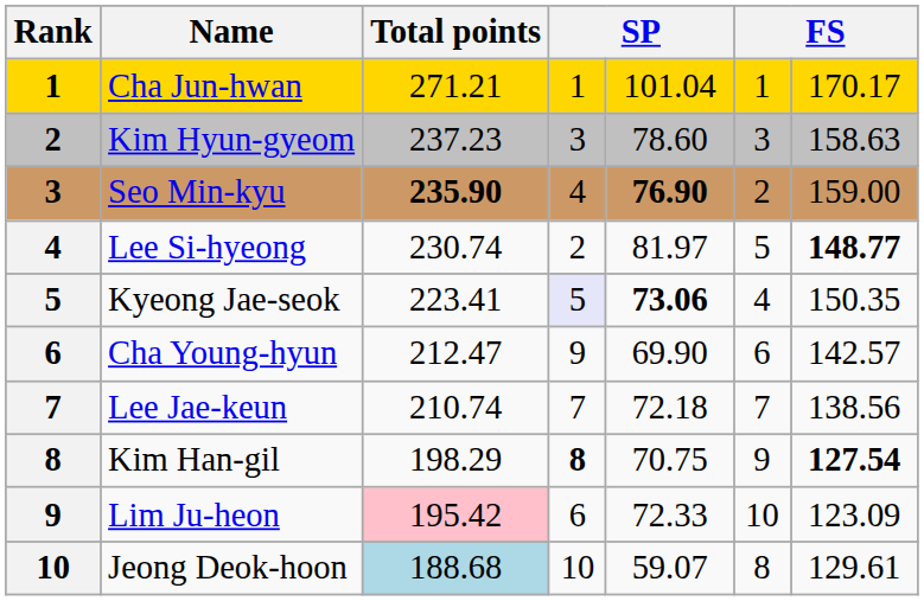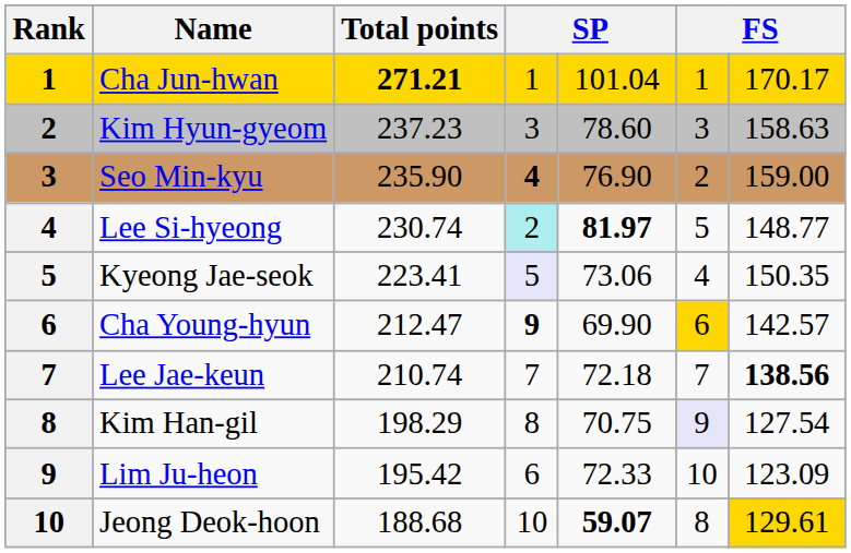Cha Jun-hwan | Total points: normal -> bold
Seo Min-kyu | Total points: bold -> normal
Seo Min-kyu | column 4: normal -> bold
Seo Min-kyu | column 5: bold -> normal
Lee Si-hyeong | column 4: no background -> paleturquoise background
Lee Si-hyeong | column 5: normal -> bold
Lee Si-hyeong | column 7: bold -> normal
Kyeong Jae-seok | column 5: bold -> normal
Cha Young-hyun | column 4: normal -> bold
Cha Young-hyun | column 6: no background -> gold background
Lee Jae-keun | column 7: normal -> bold
Kim Han-gil | column 4: bold -> normal
Kim Han-gil | column 6: no background -> lavender background
Kim Han-gil | column 7: bold -> normal
Lim Ju-heon | Total points: pink background -> no background
Jeong Deok-hoon | Total points: lightblue background -> no background
Jeong Deok-hoon | column 5: normal -> bold
Jeong Deok-hoon | column 7: no background -> gold background
